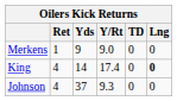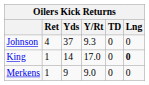rows swapped: Johnson <-> Merkens
King | Ret: 4 -> 1
King | Y/Rt: 17.4 -> 17.0
